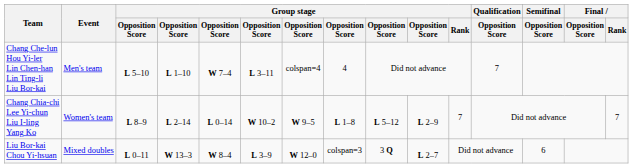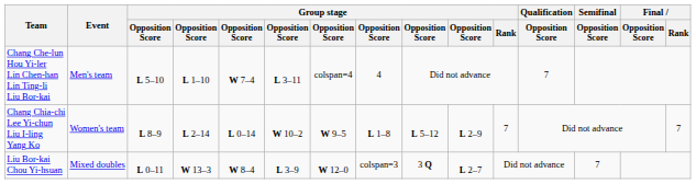Liu Bor-kai Chou Yi-hsuan | Semifinal / Opposition Score: 6 -> 7
